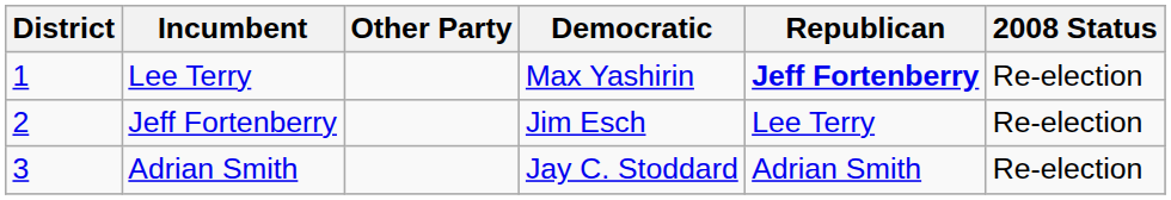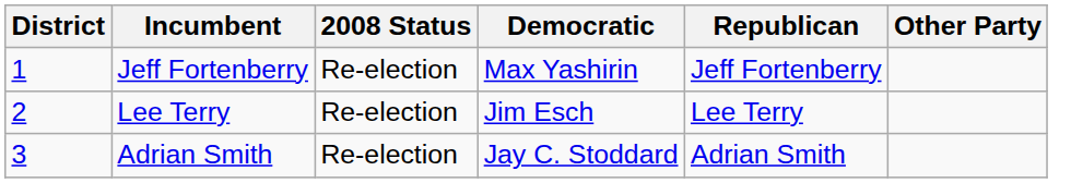columns swapped: 2008 Status <-> Other Party
row 2 | Incumbent: Lee Terry -> Jeff Fortenberry
row 2 | Republican: bold -> normal
row 3 | Incumbent: Jeff Fortenberry -> Lee Terry
